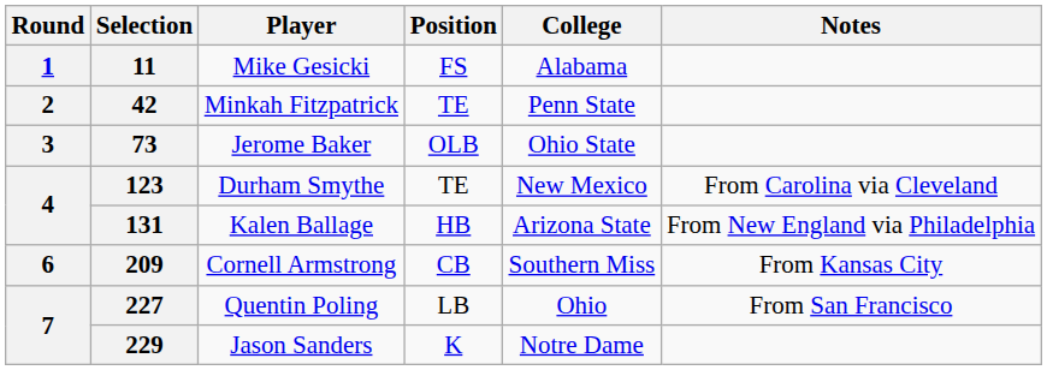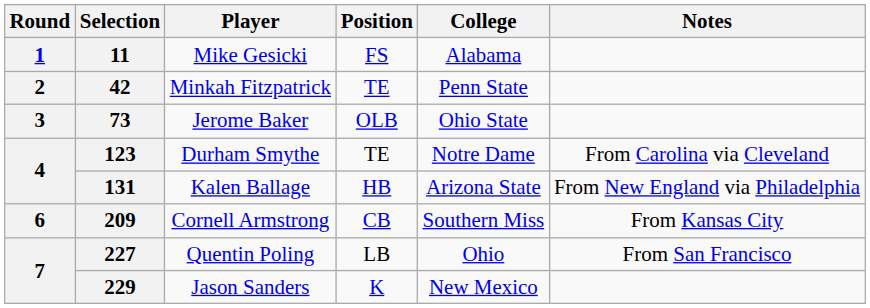123 | College: New Mexico -> Notre Dame
229 | College: Notre Dame -> New Mexico
